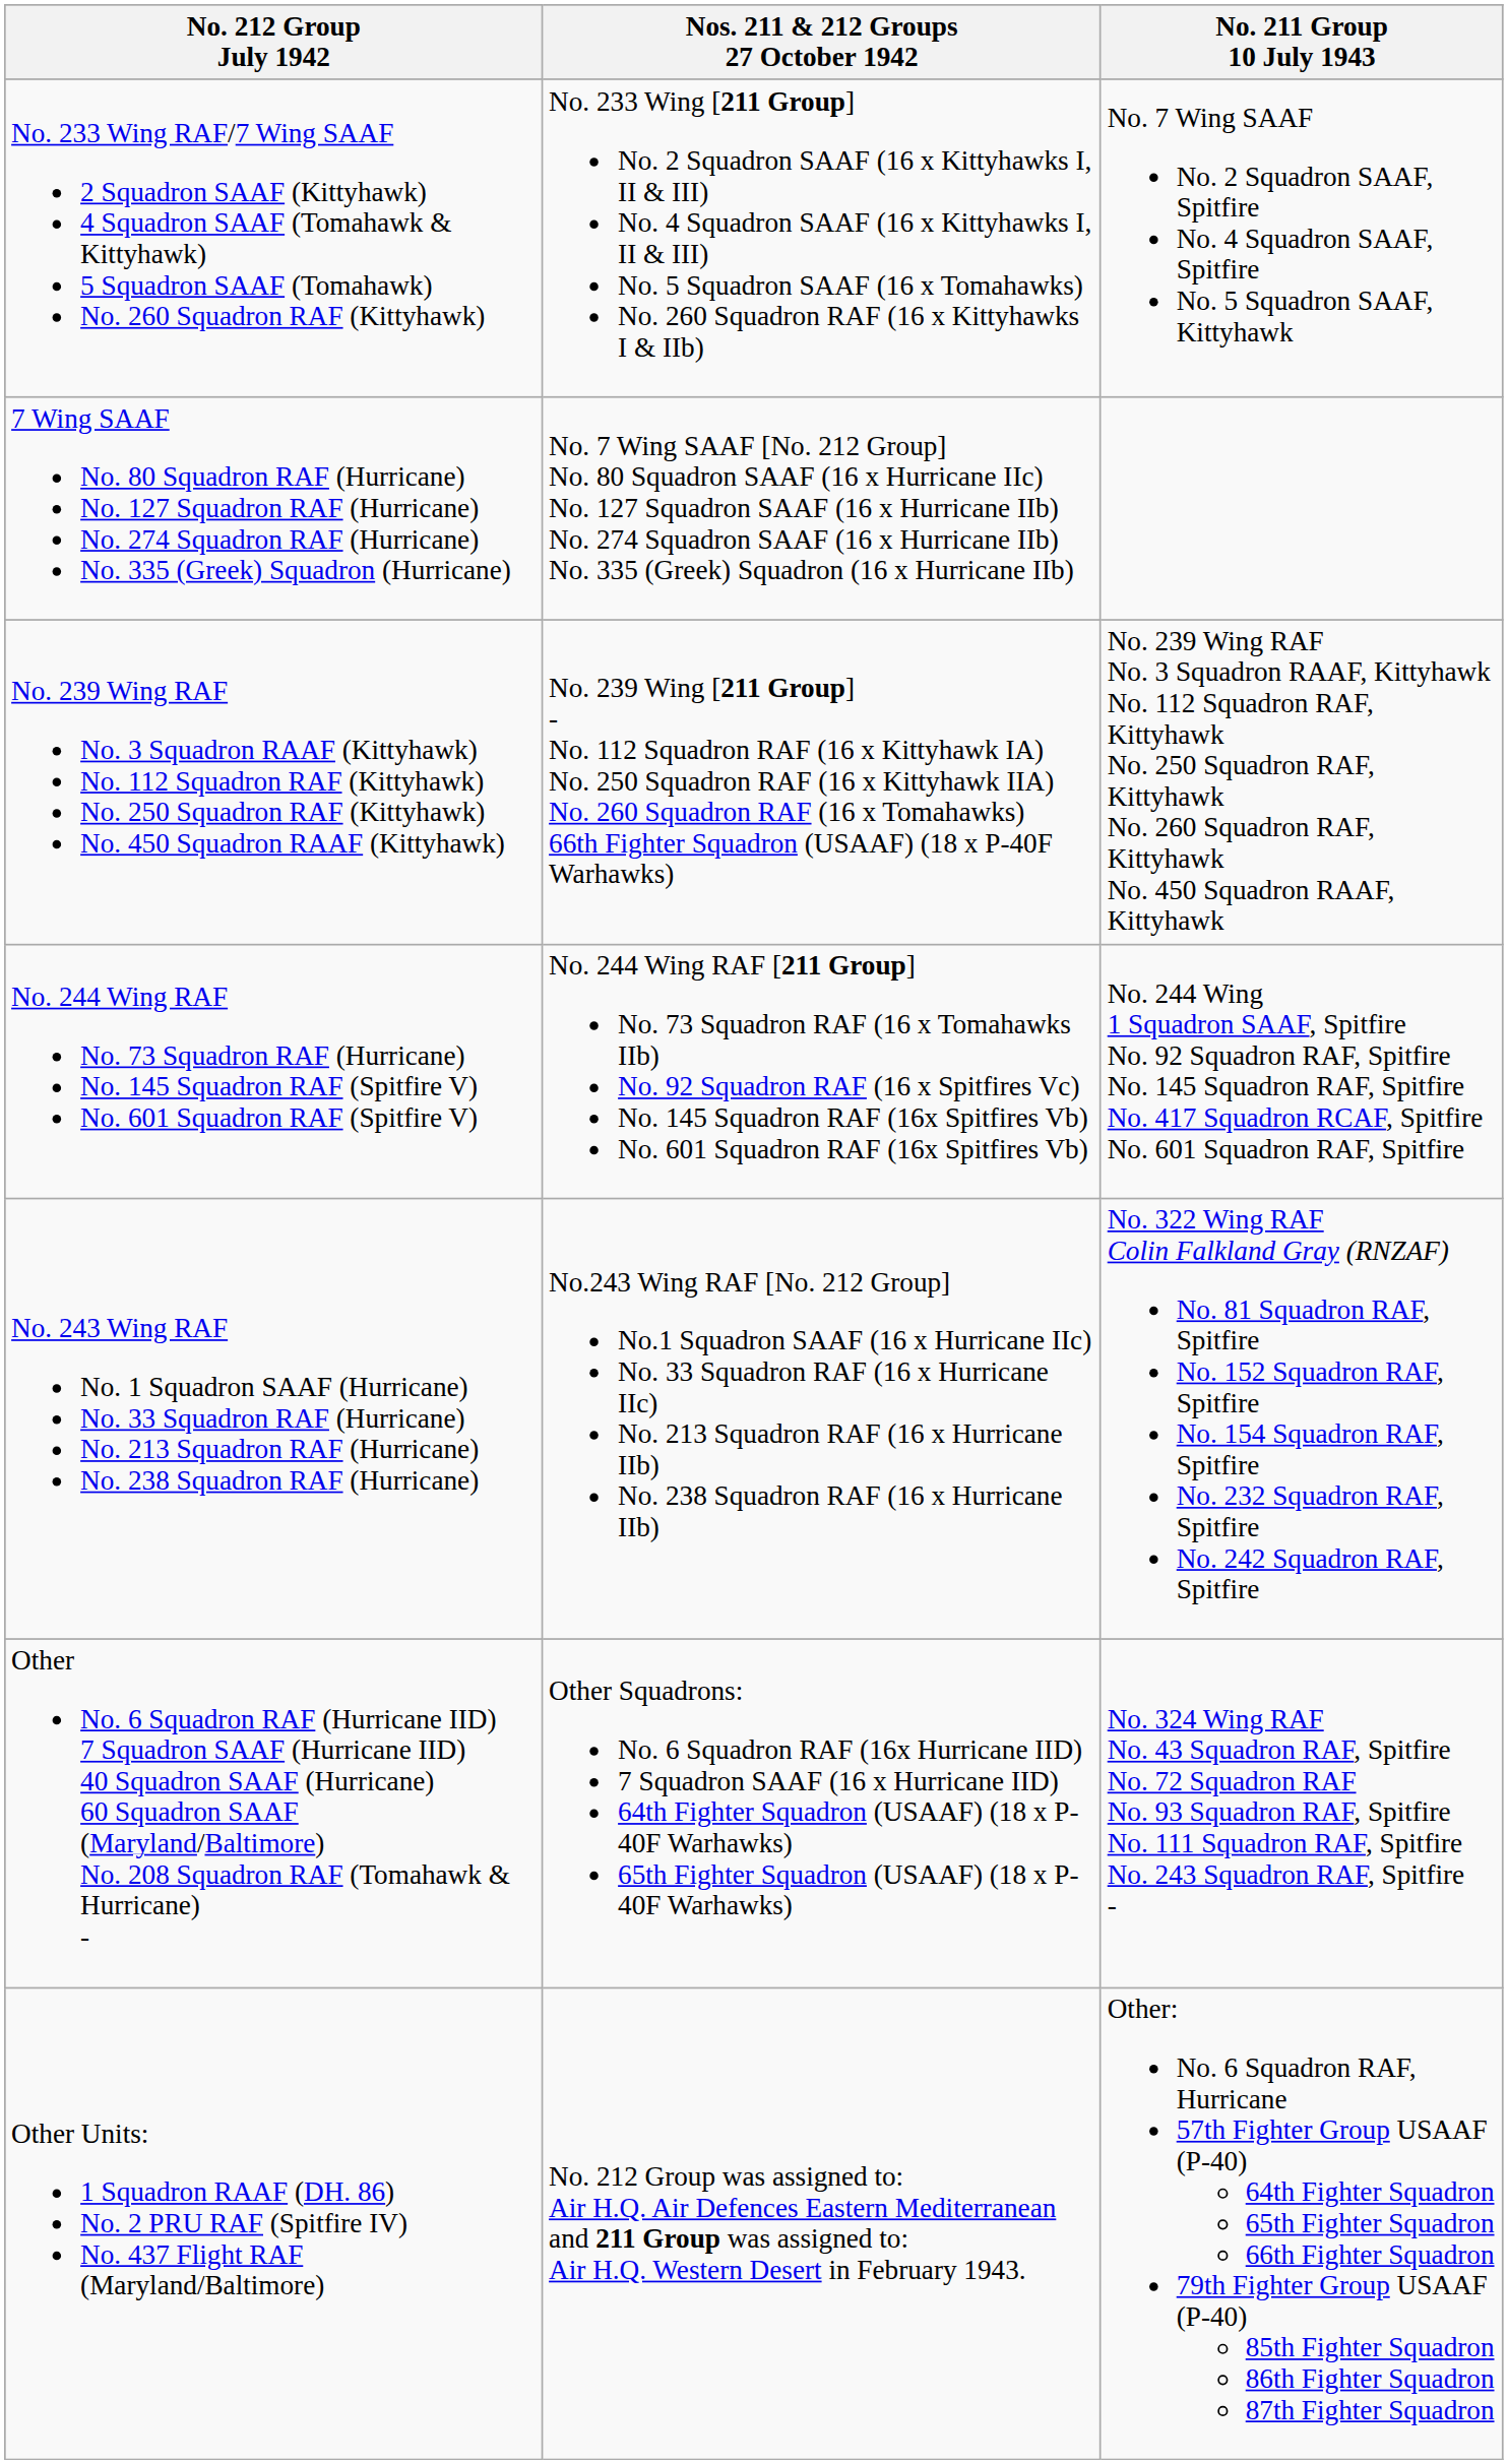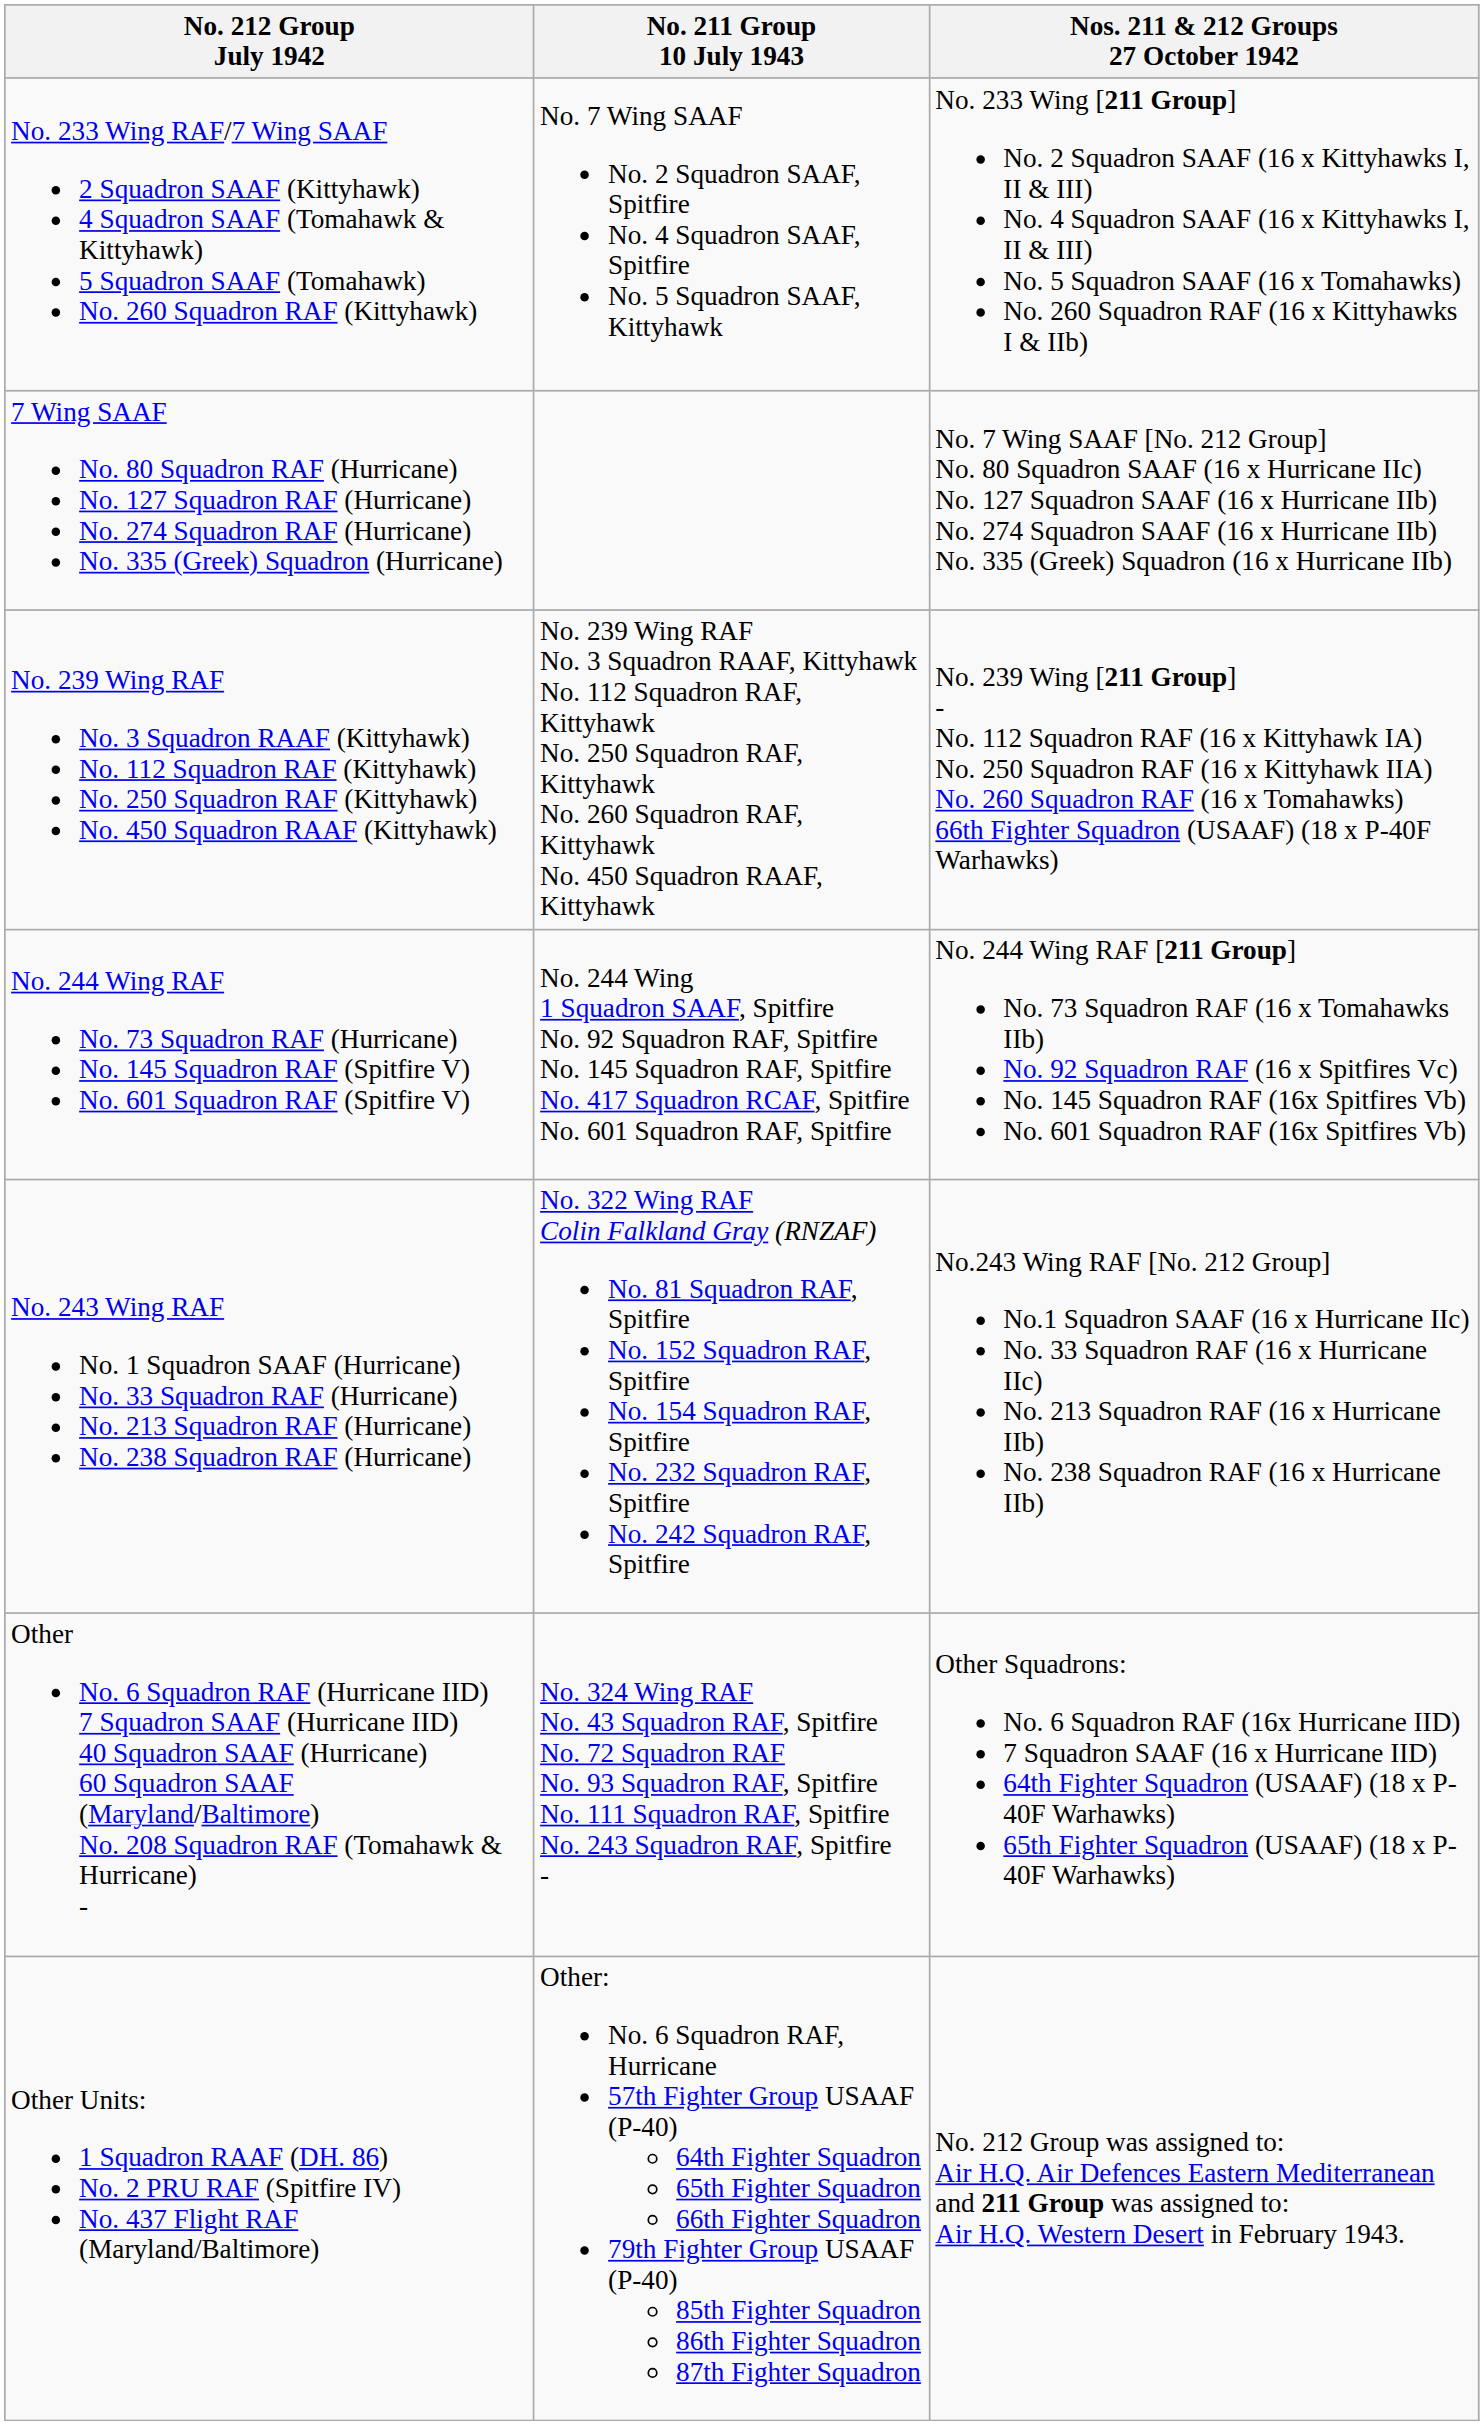columns swapped: Nos. 211 & 212 Groups 27 October 1942 <-> No. 211 Group 10 July 1943
